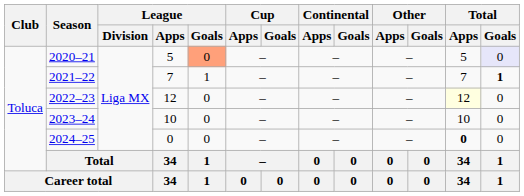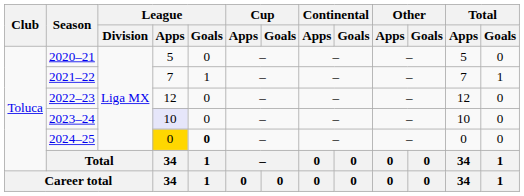2020–21 | League / Goals: lightsalmon background -> no background
2020–21 | Total / Goals: lavender background -> no background
2021–22 | Total / Goals: bold -> normal
2022–23 | Total / Apps: lightyellow background -> no background
2023–24 | League / Apps: no background -> lavender background
2024–25 | League / Apps: no background -> gold background
2024–25 | League / Goals: normal -> bold
2024–25 | Total / Apps: bold -> normal
